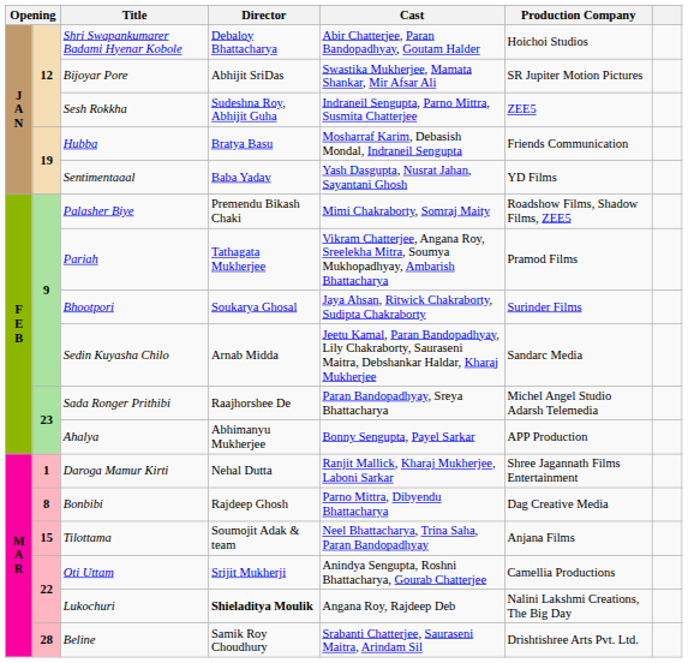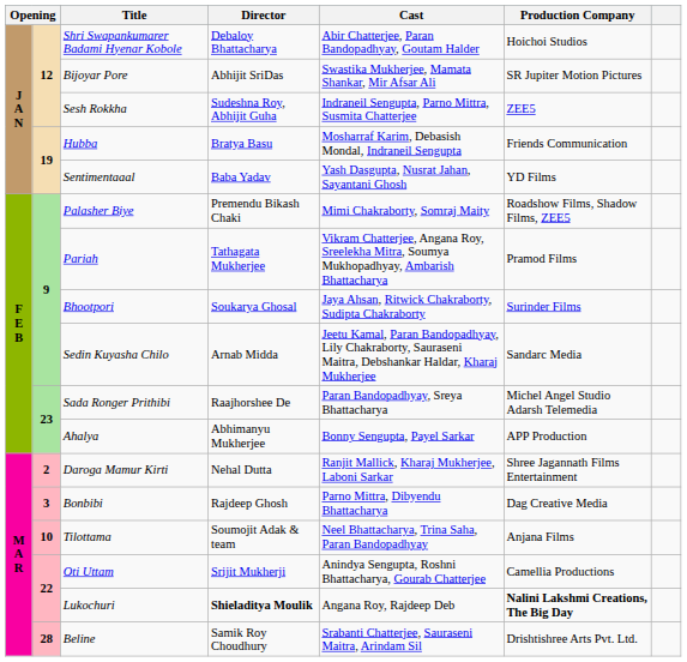Daroga Mamur Kirti | column 2: 1 -> 2
Bonbibi | column 2: 8 -> 3
Tilottama | column 2: 15 -> 10
Lukochuri | Production Company: normal -> bold
